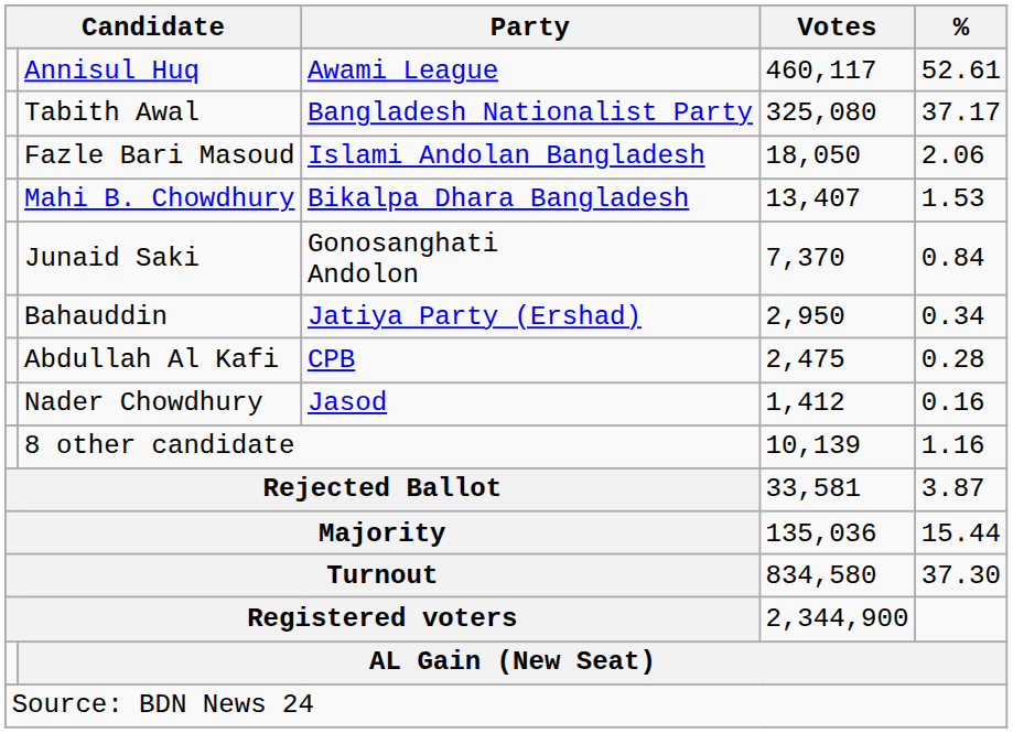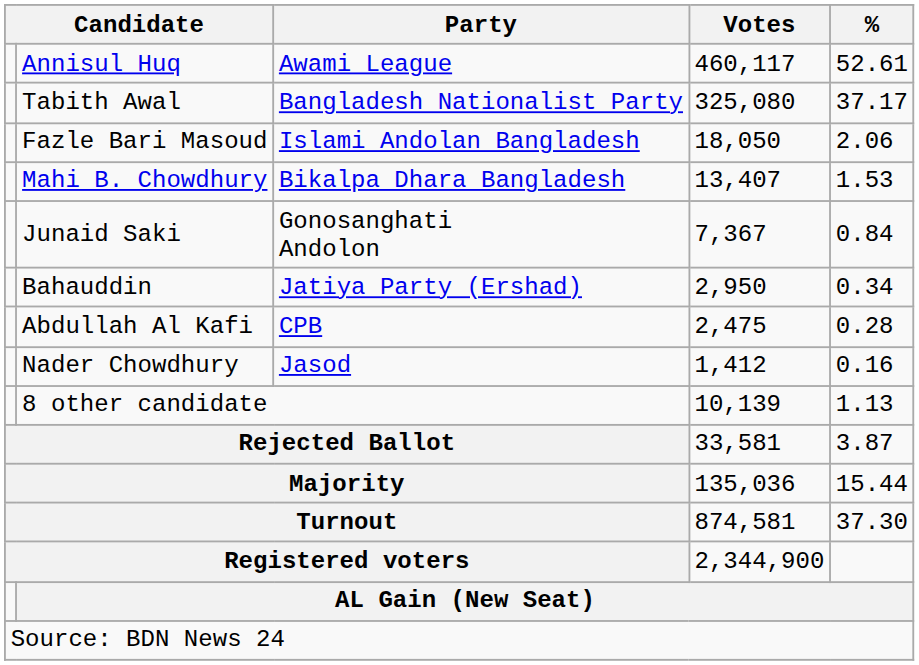Junaid Saki | Votes: 7,370 -> 7,367
8 other candidate | %: 1.16 -> 1.13
Turnout | Votes: 834,580 -> 874,581
